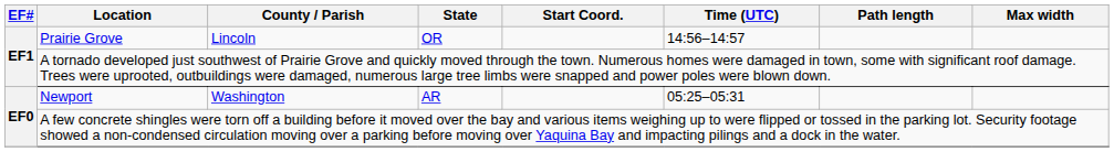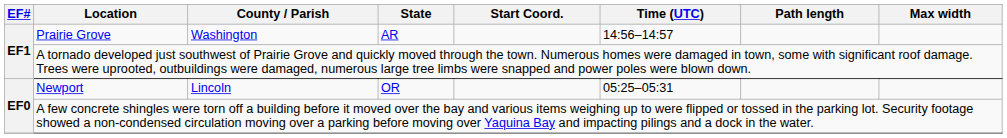Prairie Grove | County / Parish: Lincoln -> Washington
Prairie Grove | State: OR -> AR
Newport | County / Parish: Washington -> Lincoln
Newport | State: AR -> OR
